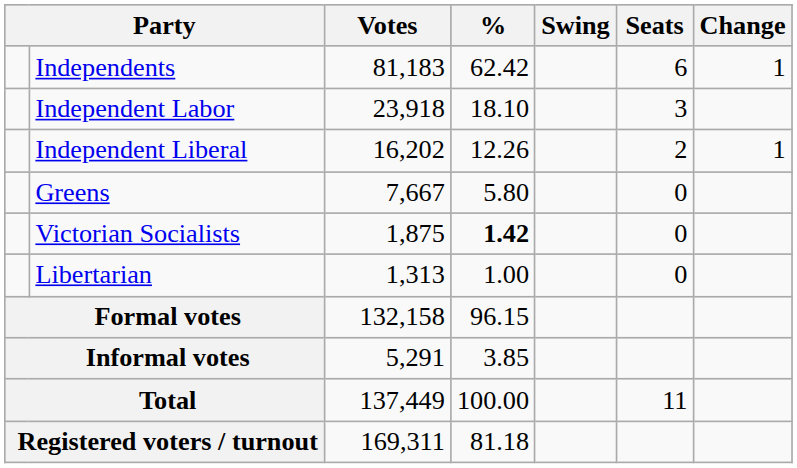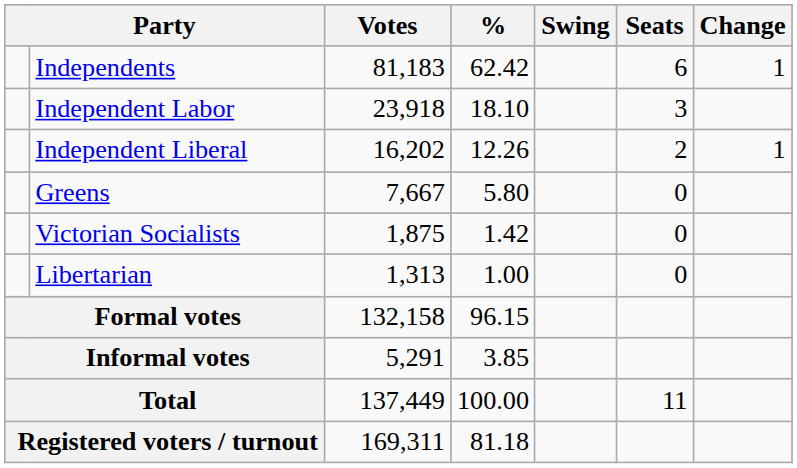Victorian Socialists | %: bold -> normal
